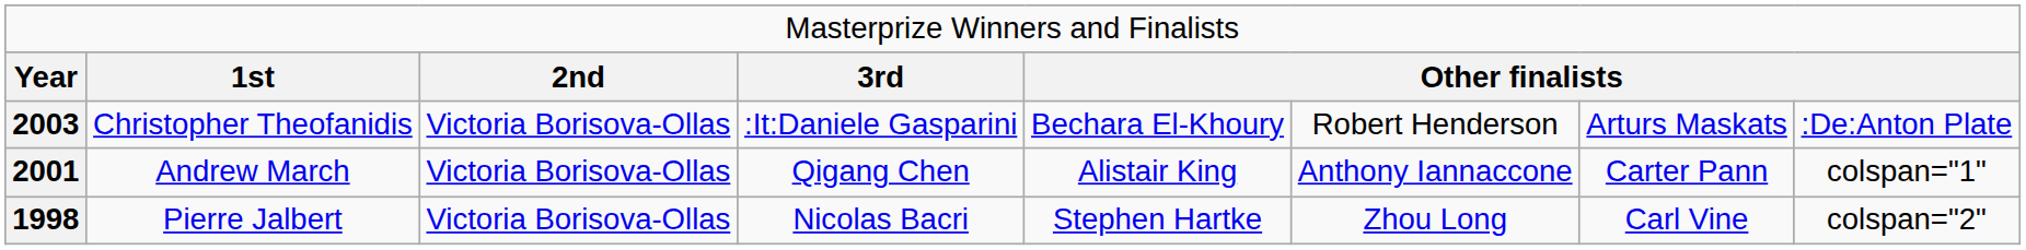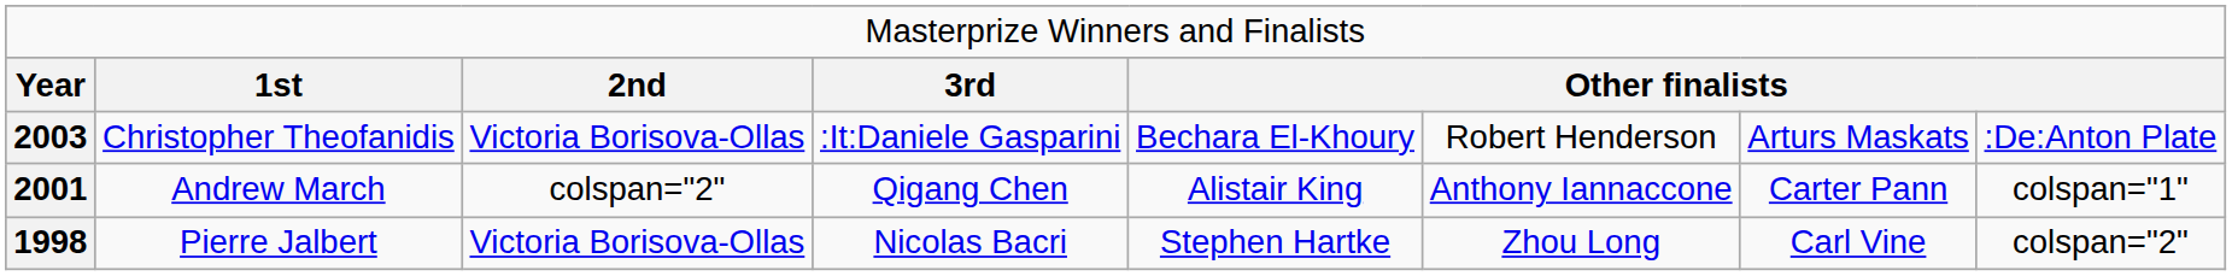2001 | column 3: Victoria Borisova-Ollas -> colspan="2"
